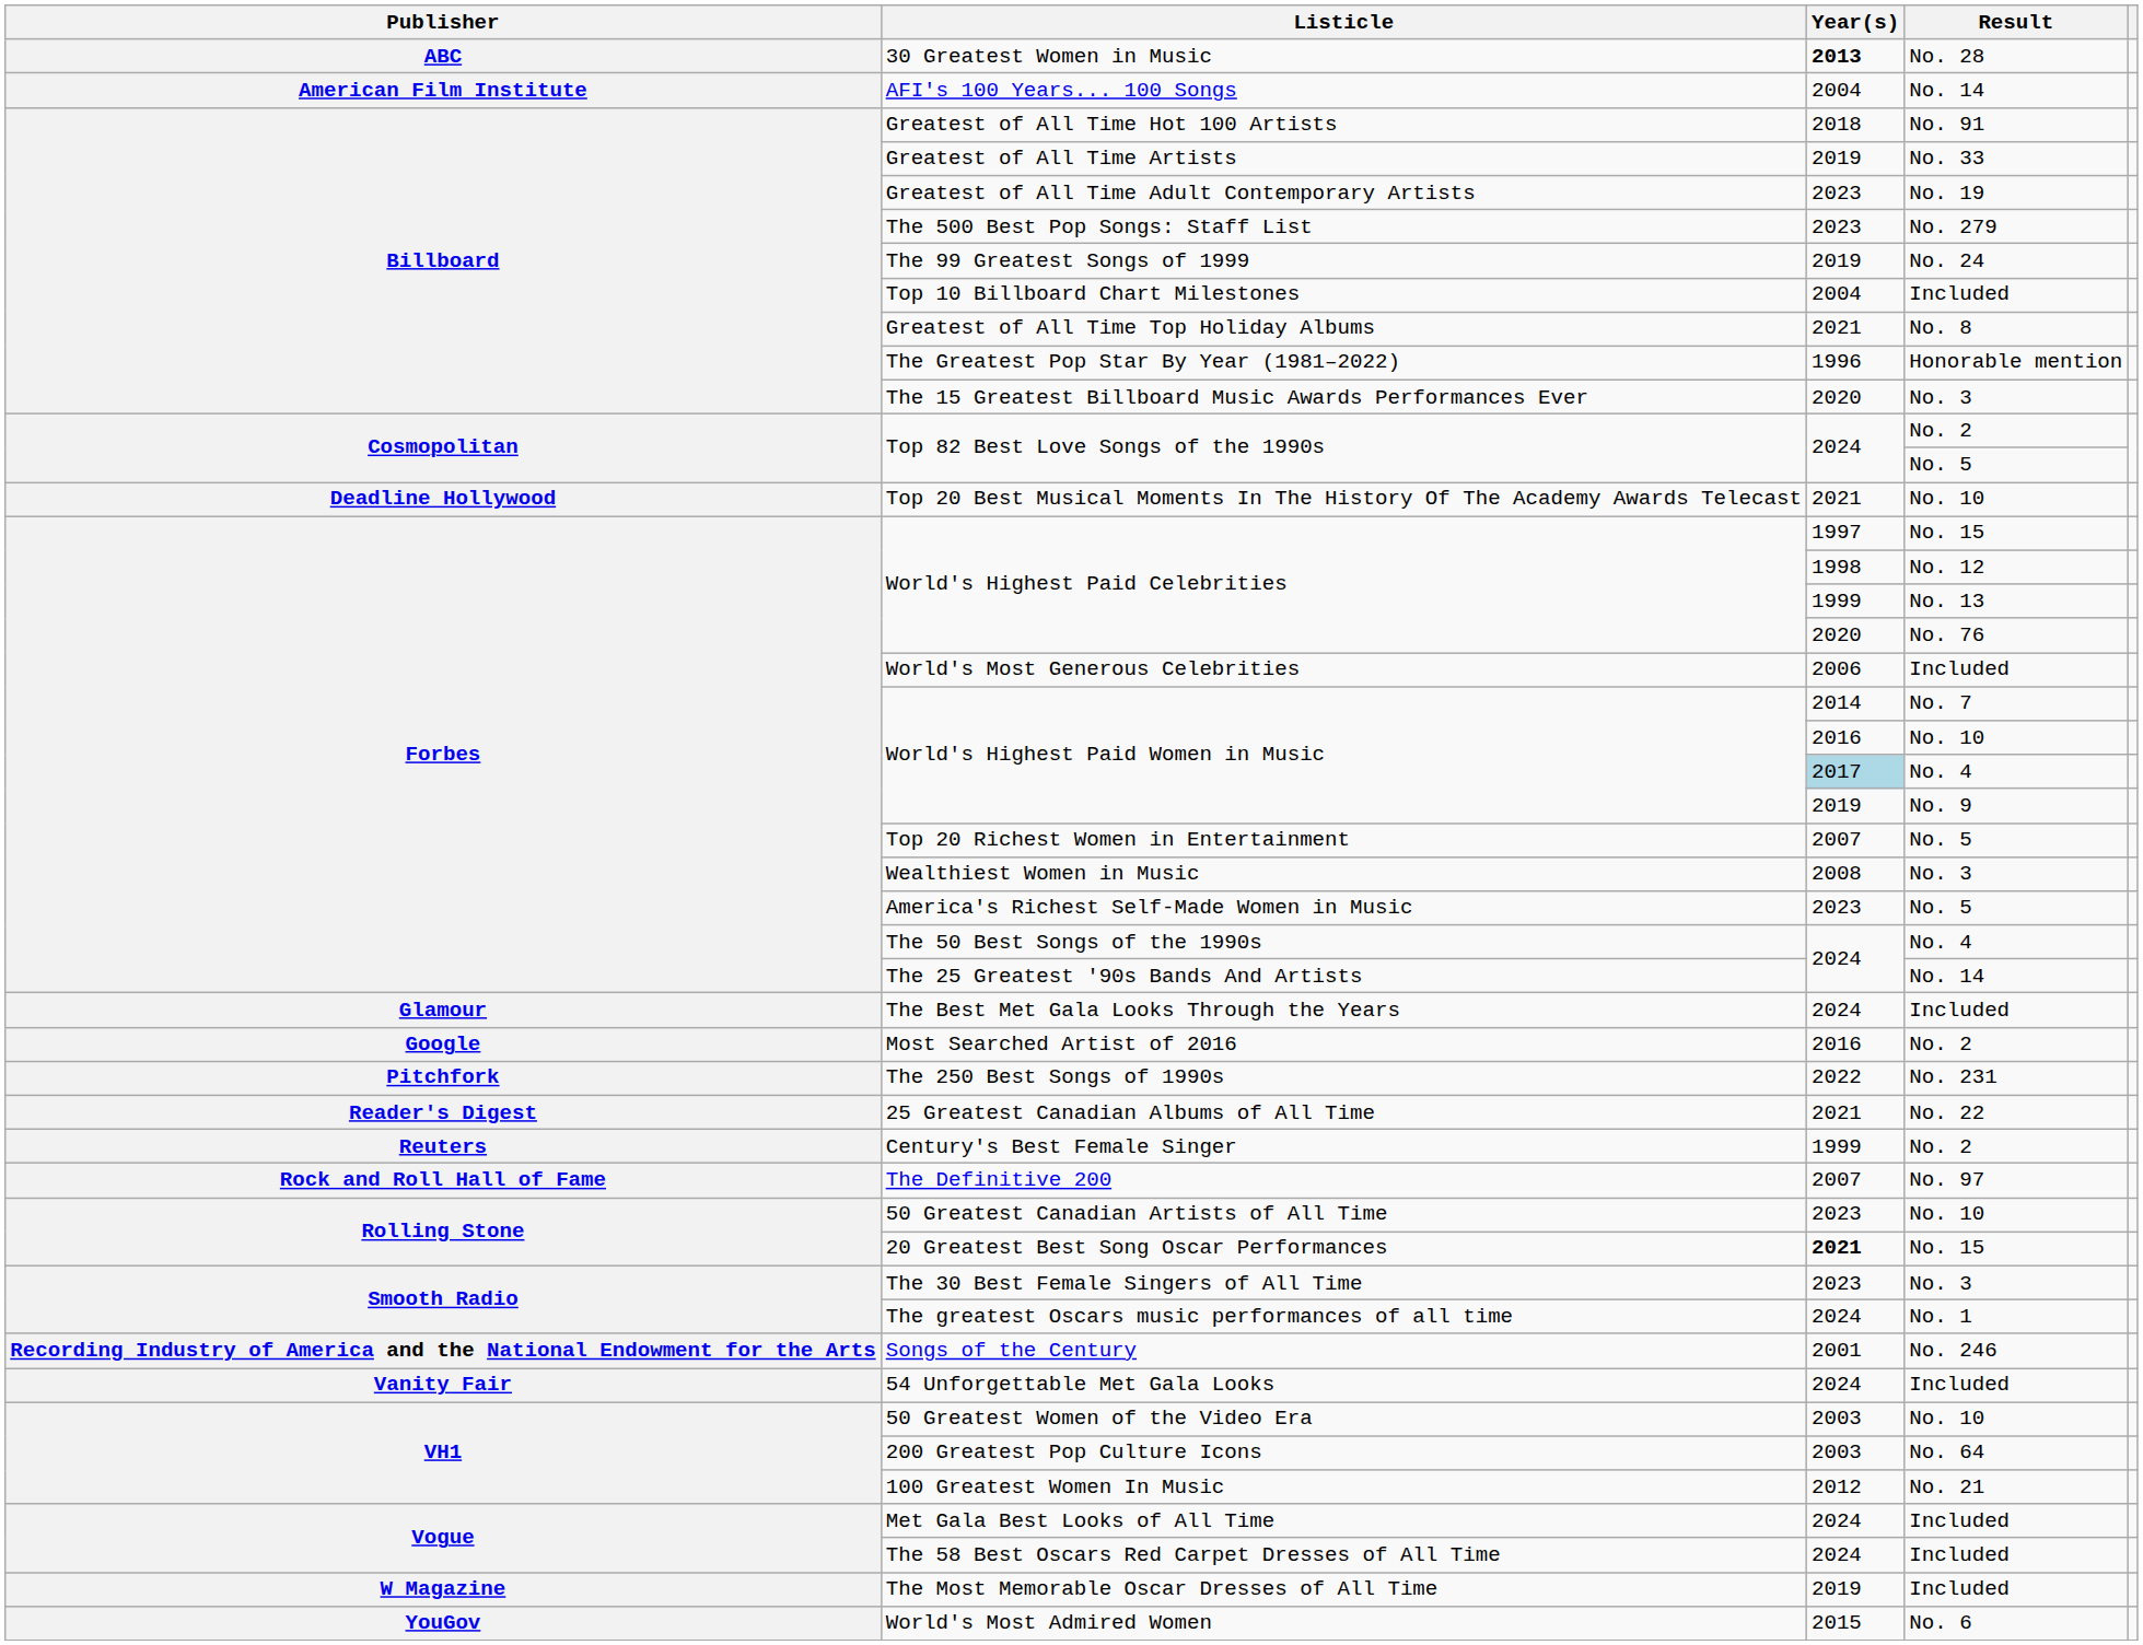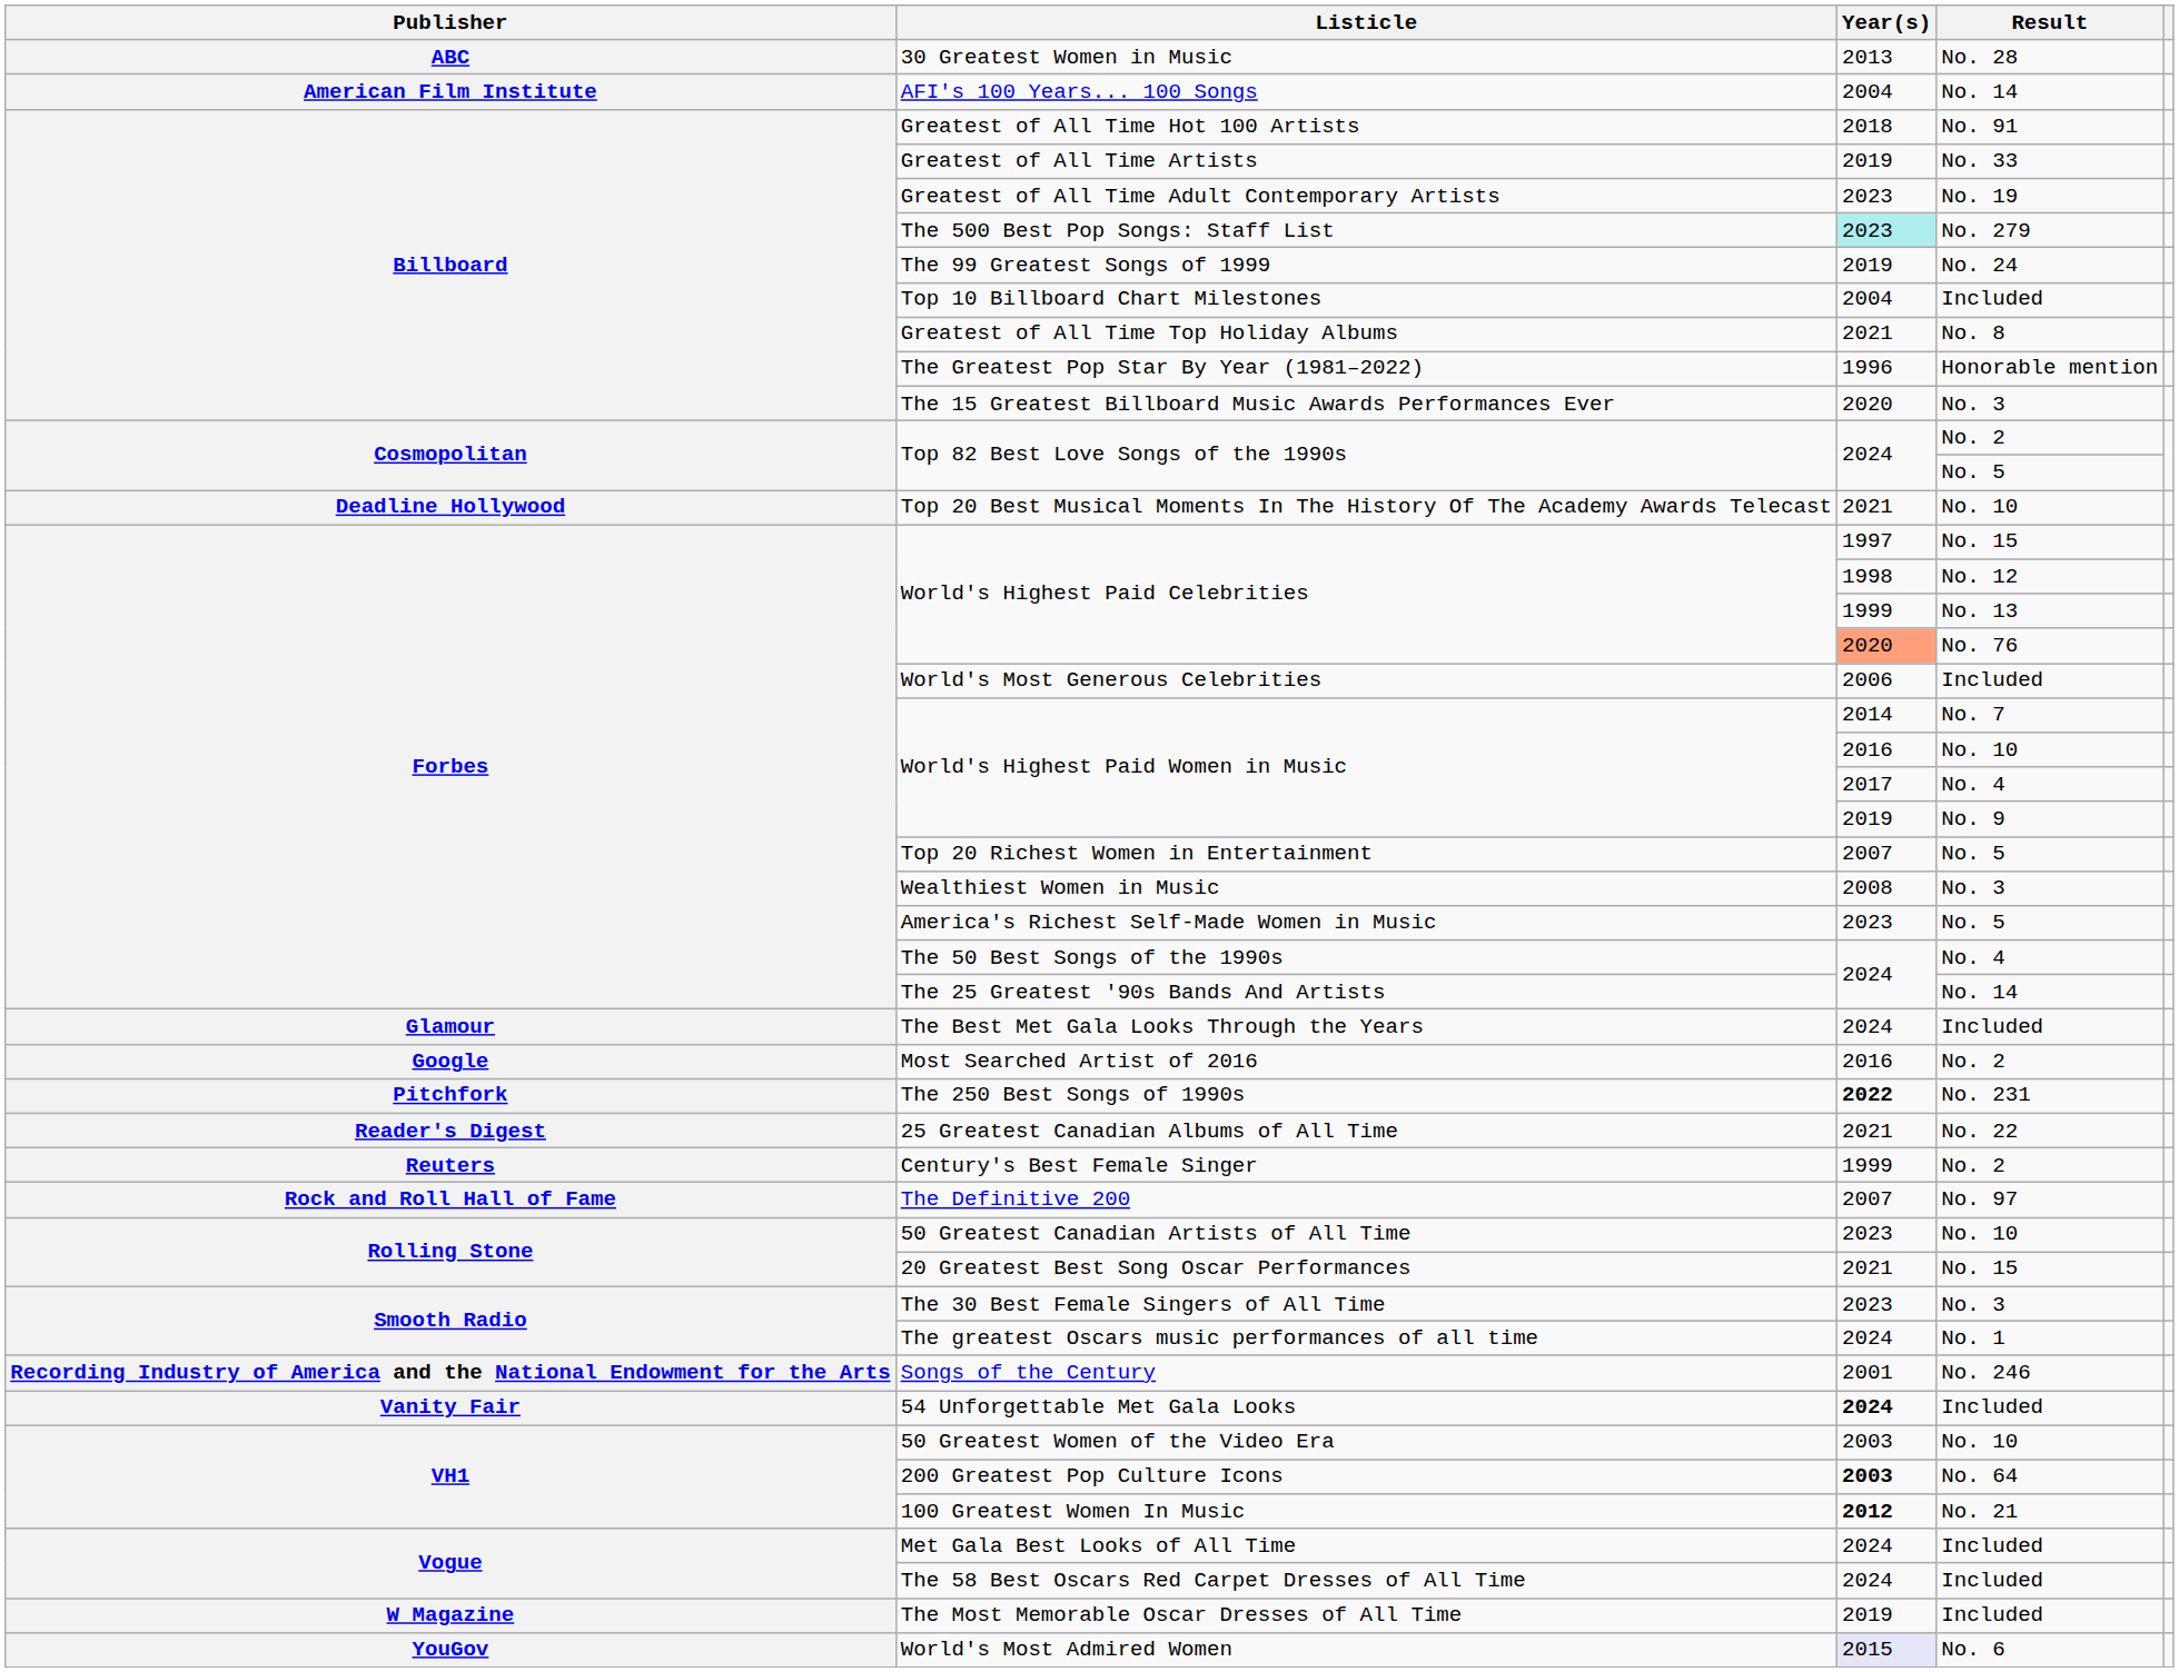30 Greatest Women in Music | Year(s): bold -> normal
The 500 Best Pop Songs: Staff List | Year(s): no background -> paleturquoise background
World's Highest Paid Celebrities / No. 76 | Year(s): no background -> lightsalmon background
World's Highest Paid Women in Music / No. 4 | Year(s): lightblue background -> no background
The 250 Best Songs of 1990s | Year(s): normal -> bold
20 Greatest Best Song Oscar Performances | Year(s): bold -> normal
54 Unforgettable Met Gala Looks | Year(s): normal -> bold
200 Greatest Pop Culture Icons | Year(s): normal -> bold
100 Greatest Women In Music | Year(s): normal -> bold
World's Most Admired Women | Year(s): no background -> lavender background
